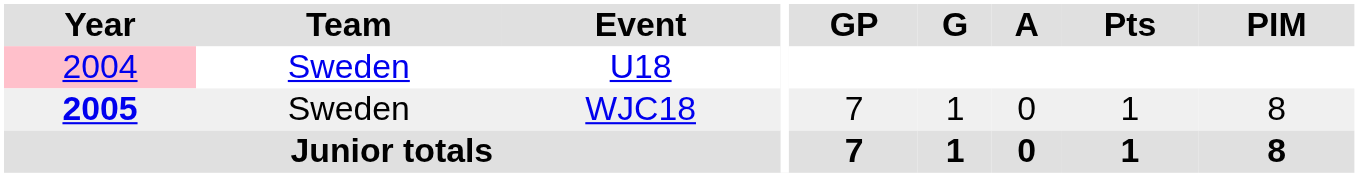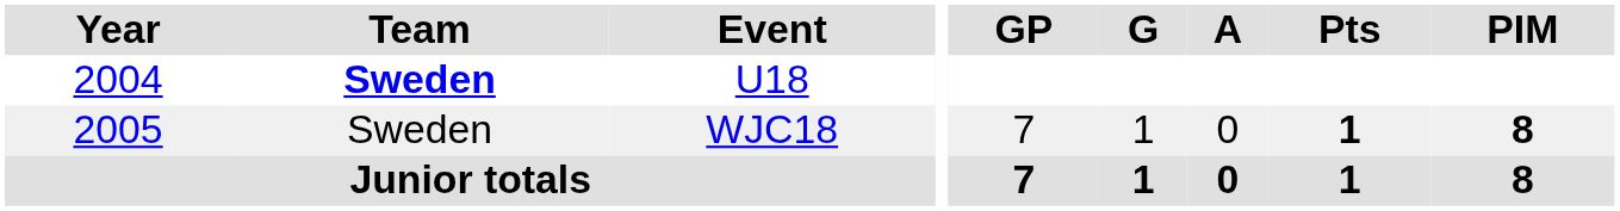U18 | Year: pink background -> no background
U18 | Team: normal -> bold
WJC18 | Year: bold -> normal
WJC18 | Pts: normal -> bold
WJC18 | PIM: normal -> bold
